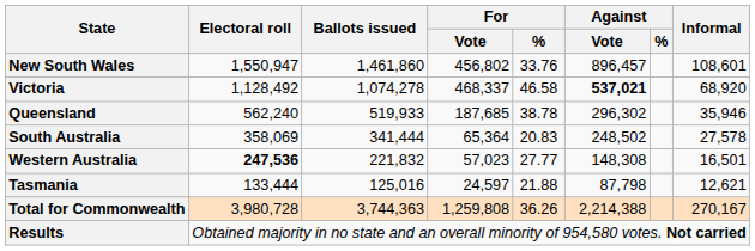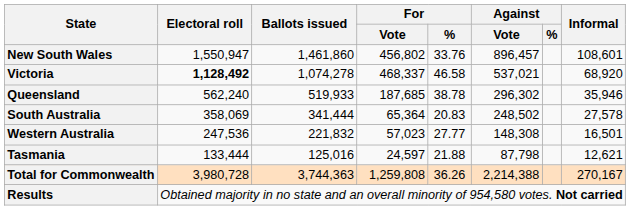Victoria | Electoral roll: normal -> bold
Victoria | Against / Vote: bold -> normal
Western Australia | Electoral roll: bold -> normal
